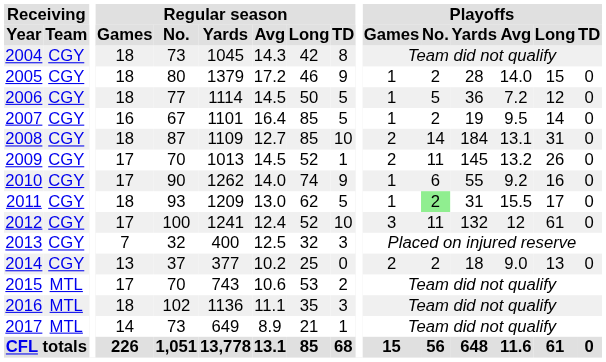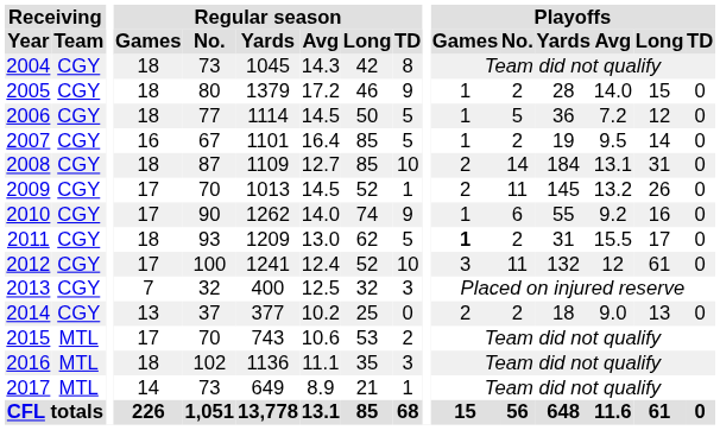2011 | Playoffs / Games: normal -> bold
2011 | Playoffs / No.: lightgreen background -> no background
